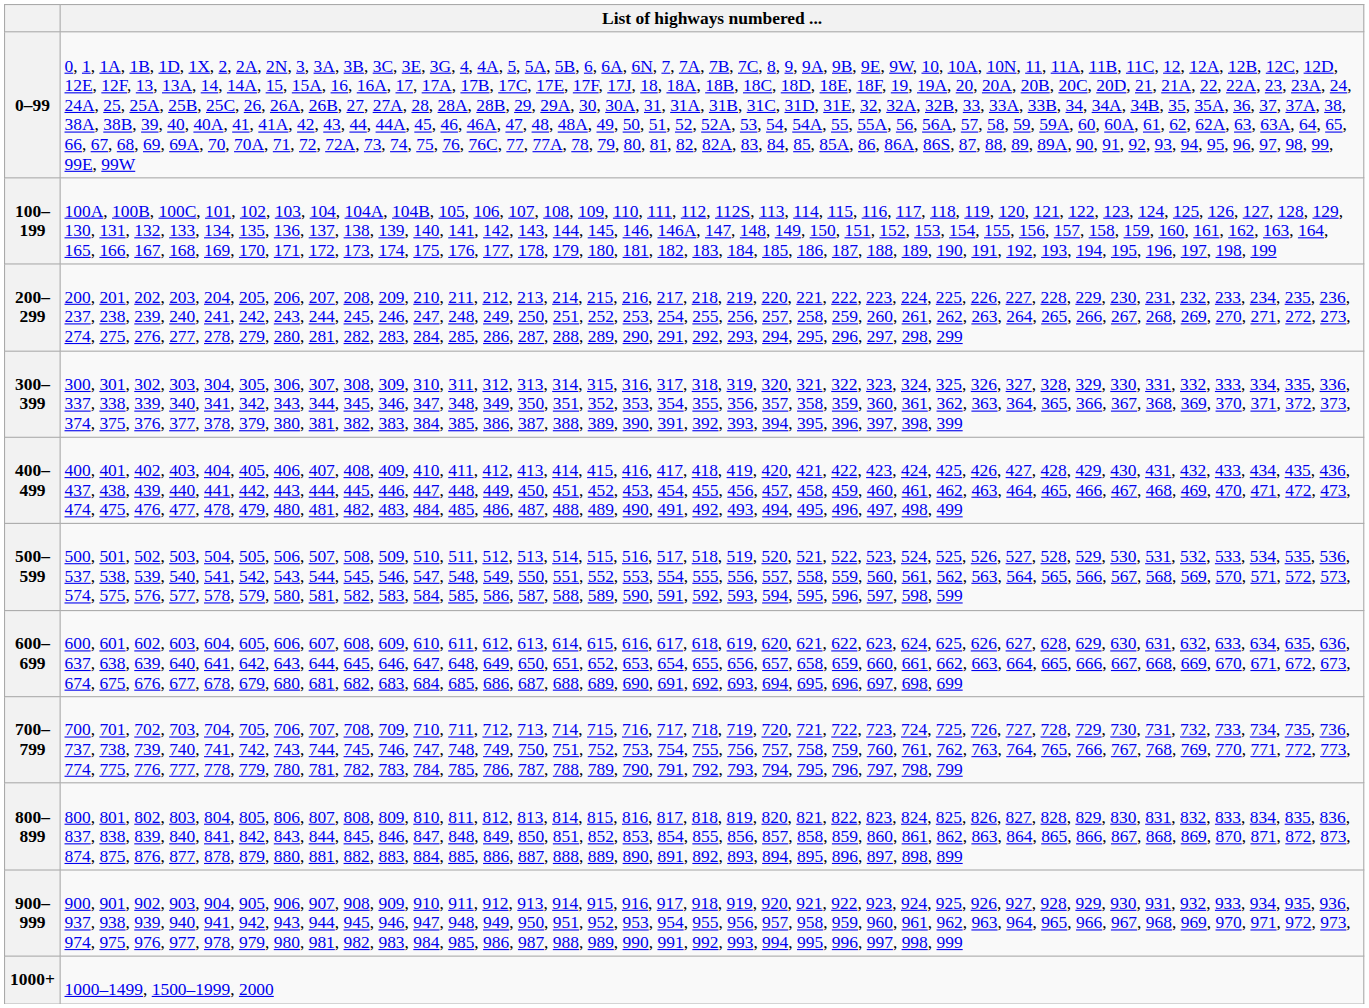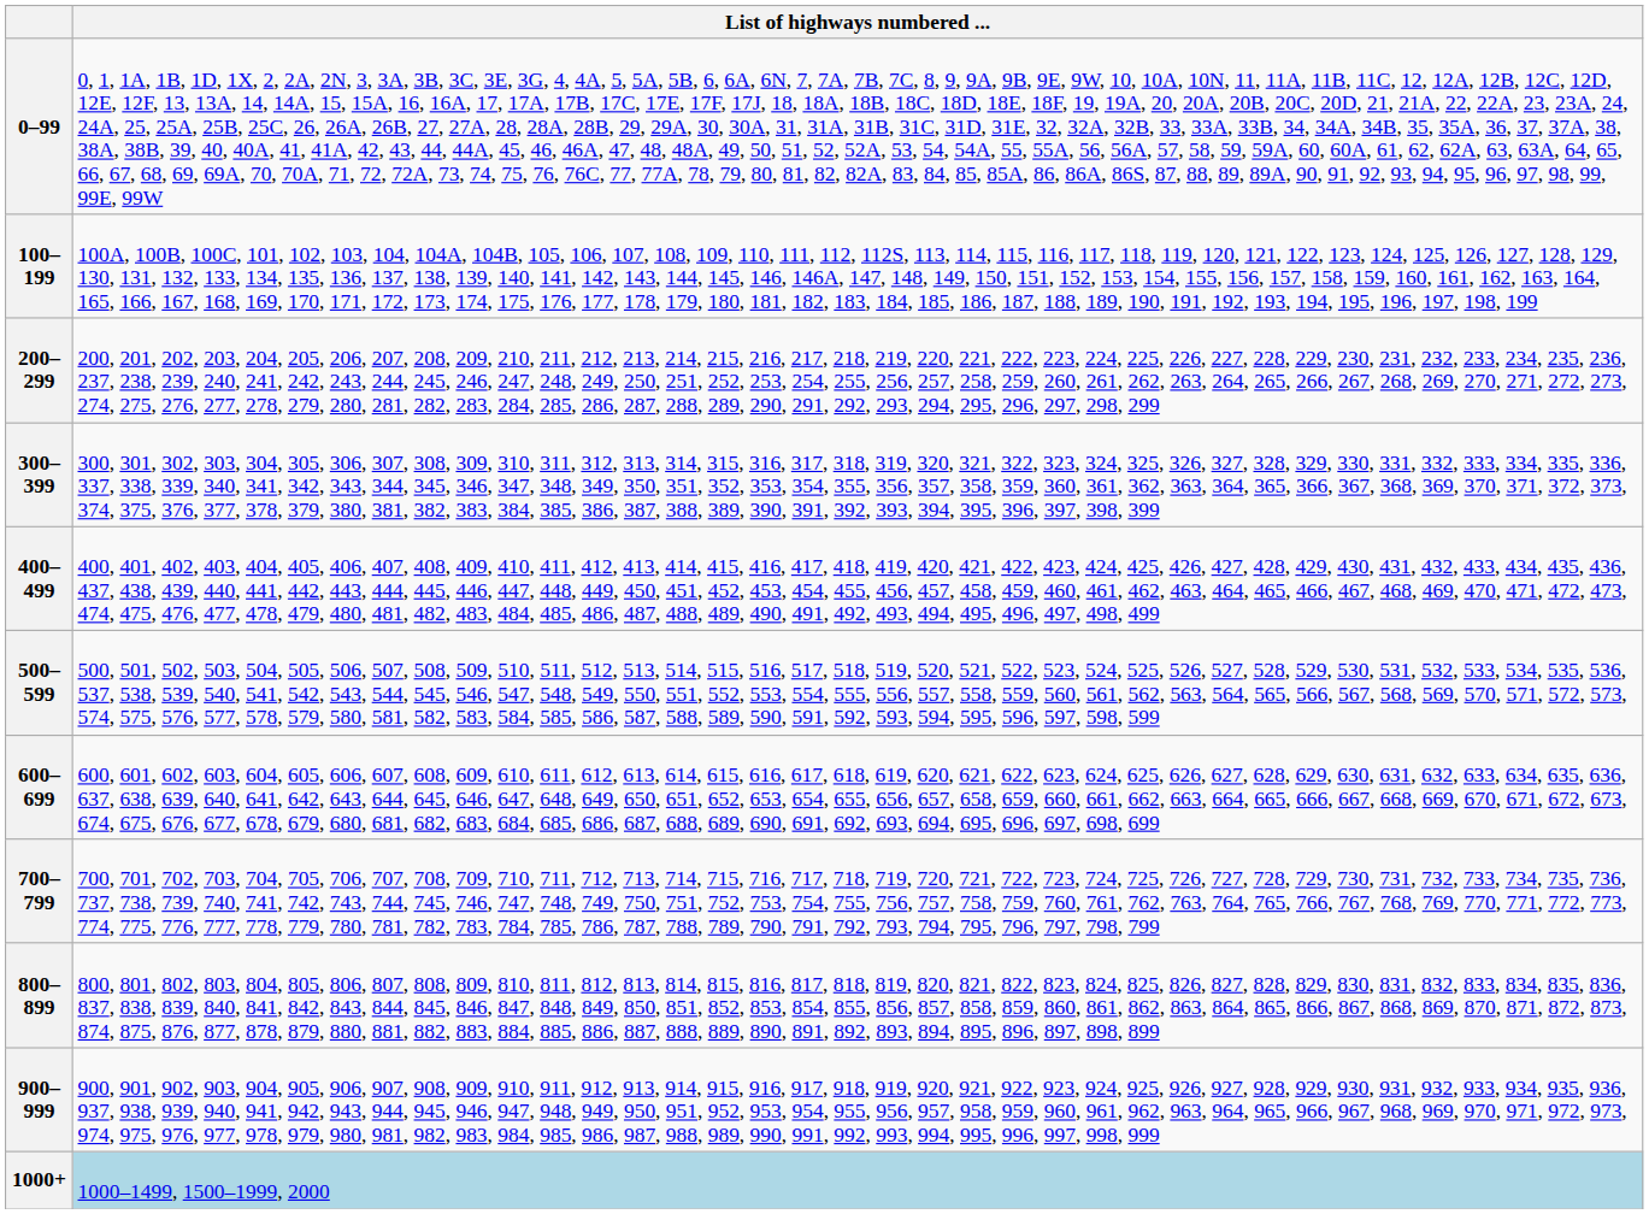1000+ | List of highways numbered ...: no background -> lightblue background
